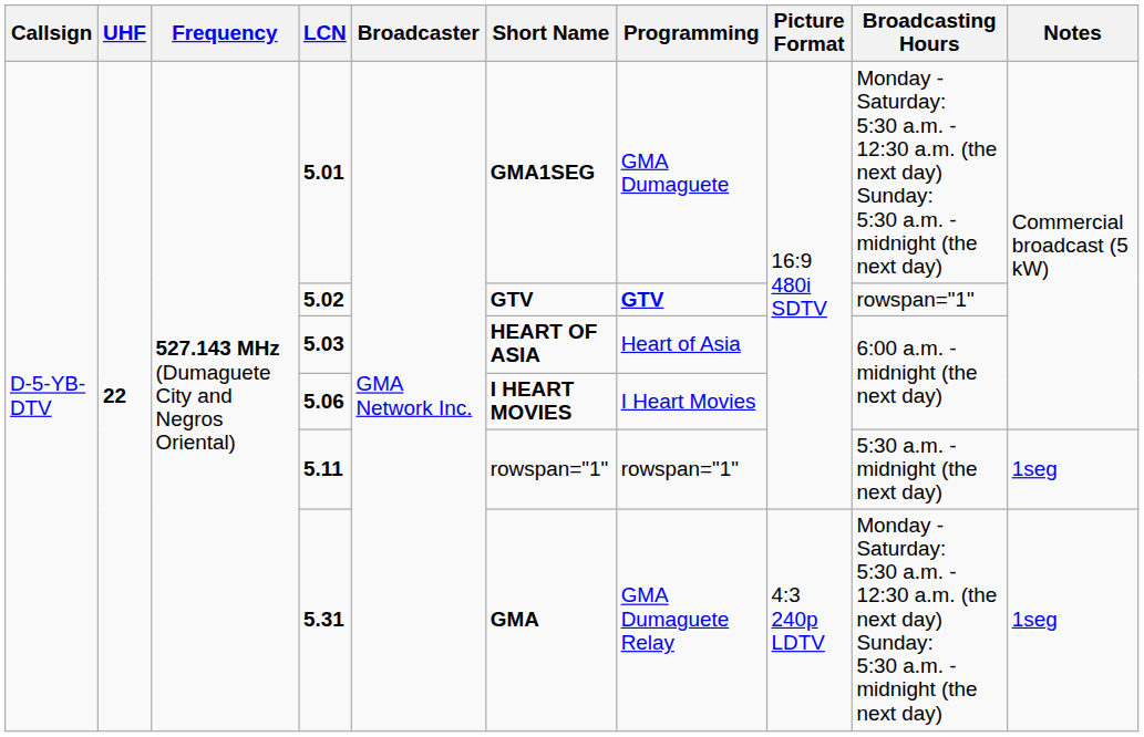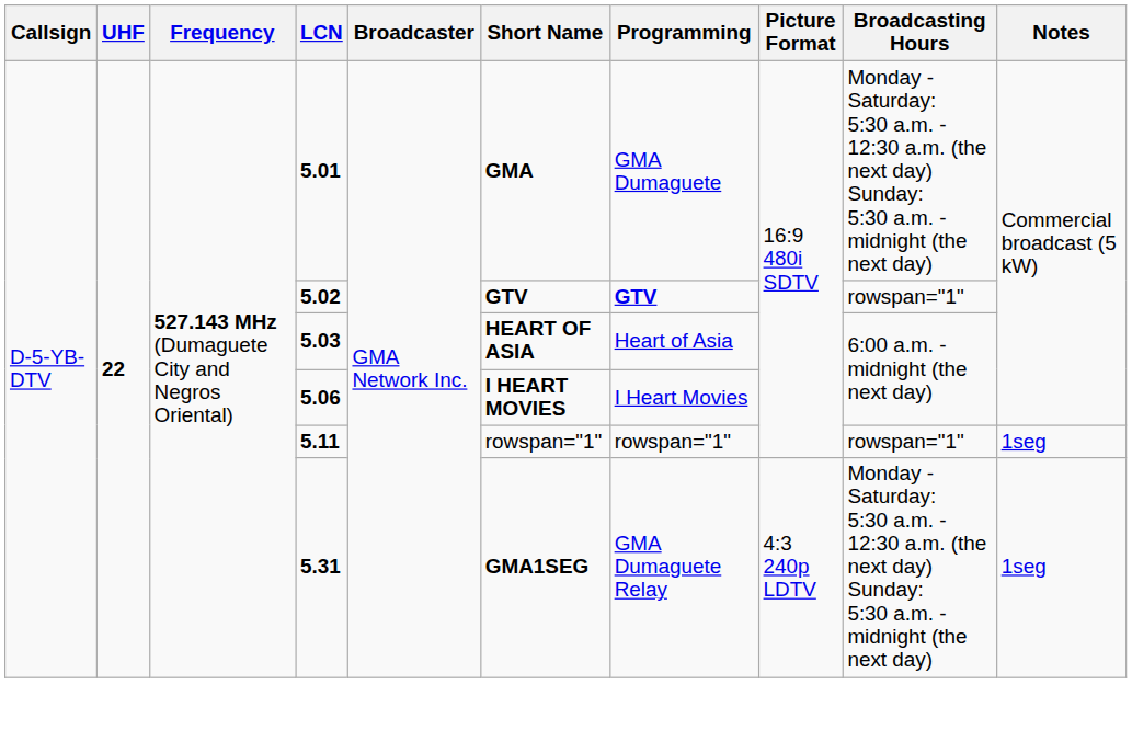5.01 | Short Name: GMA1SEG -> GMA
5.11 | Broadcasting Hours: 5:30 a.m. - midnight (the next day) -> rowspan="1"
5.31 | Short Name: GMA -> GMA1SEG
